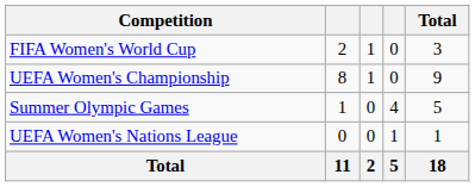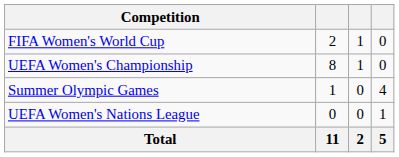- column: Total | 3 | 9 | 5 | 1 | 18
